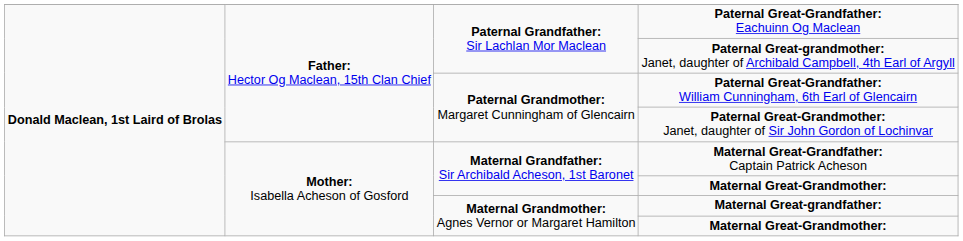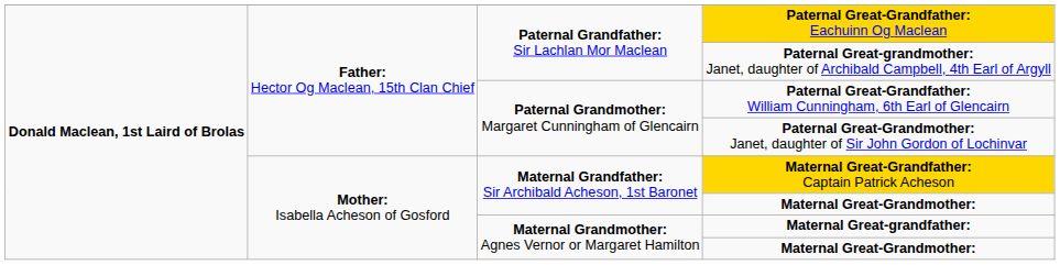Paternal Great-Grandfather: Eachuinn Og Maclean | column 4: no background -> gold background
Maternal Great-Grandfather: Captain Patrick Acheson | column 4: no background -> gold background
